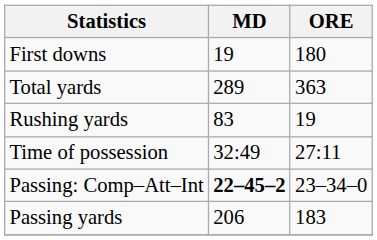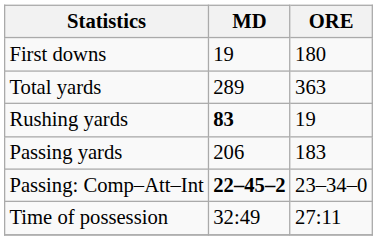Rushing yards | MD: normal -> bold
rows swapped: Passing yards <-> Time of possession
